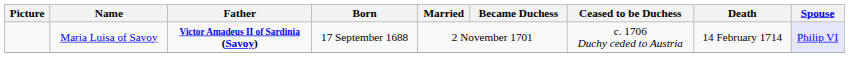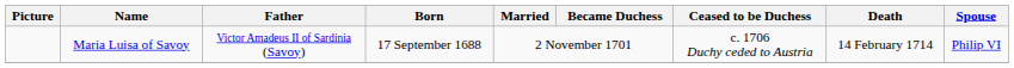Maria Luisa of Savoy | Father: bold -> normal
Maria Luisa of Savoy | Spouse: lavender background -> no background
